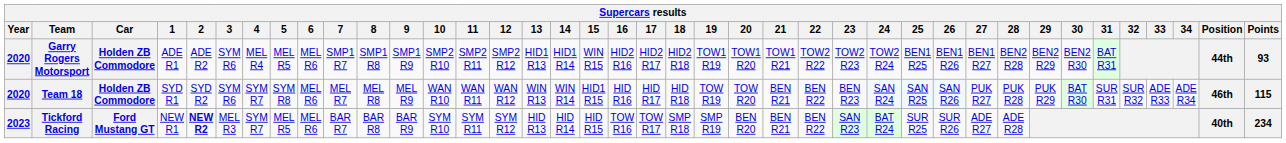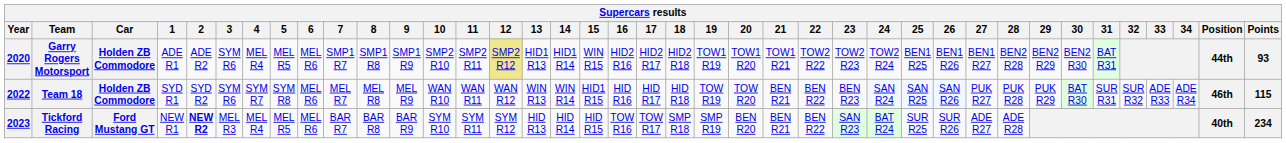Garry Rogers Motorsport | 12: no background -> khaki background
Team 18 | Year: 2020 -> 2022
Tickford Racing | 4: SYM R7 -> MEL R4
